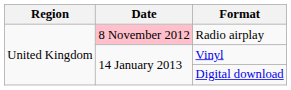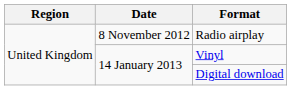Radio airplay | Date: pink background -> no background
